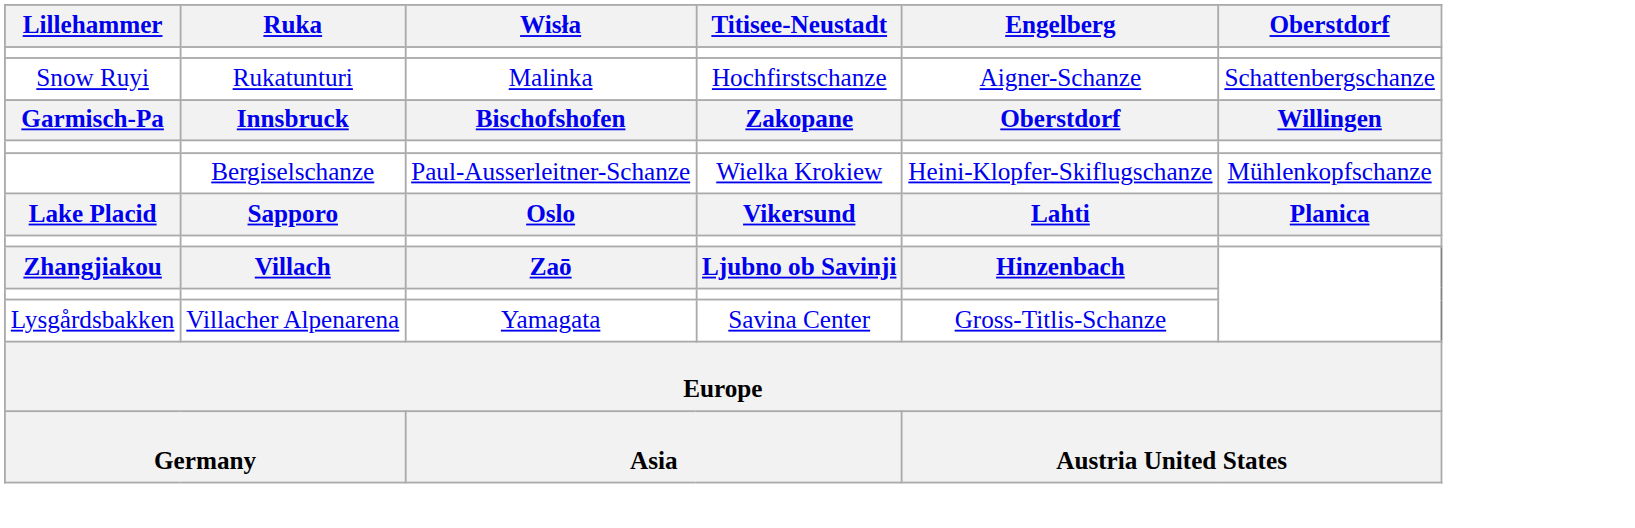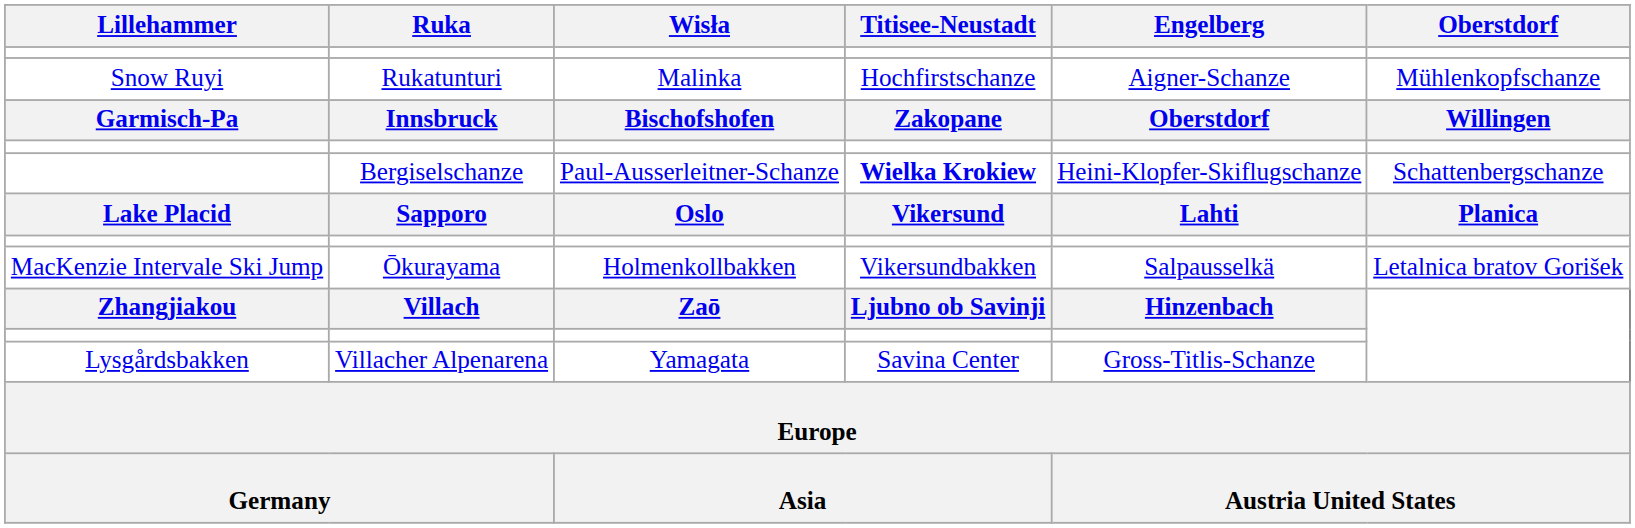Rukatunturi | Oberstdorf: Schattenbergschanze -> Mühlenkopfschanze
Bergiselschanze | Titisee-Neustadt: normal -> bold
Bergiselschanze | Oberstdorf: Mühlenkopfschanze -> Schattenbergschanze
+ row: MacKenzie Intervale Ski Jump | Ōkurayama | Holmenkollbakken | Vikersundbakken | Salpausselkä | Letalnica bratov Gorišek
